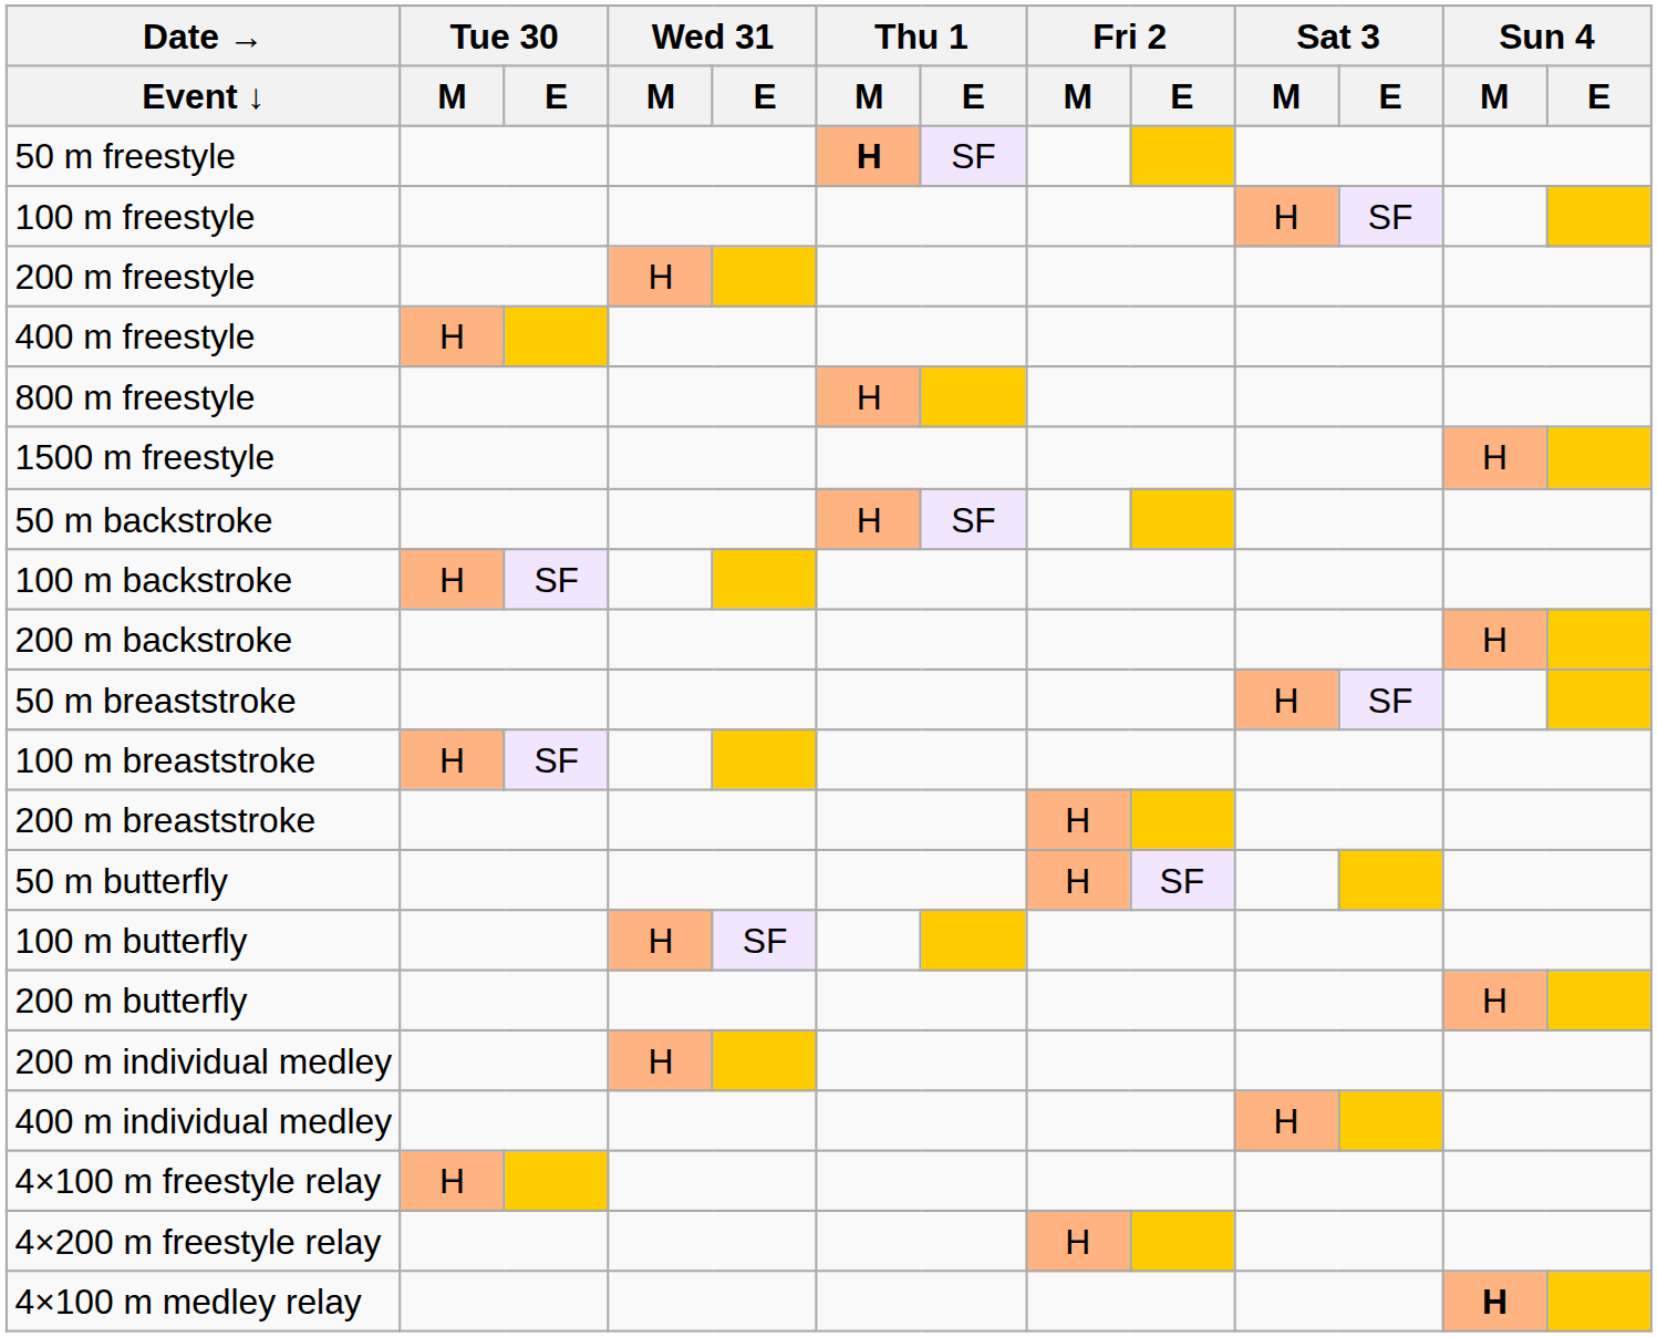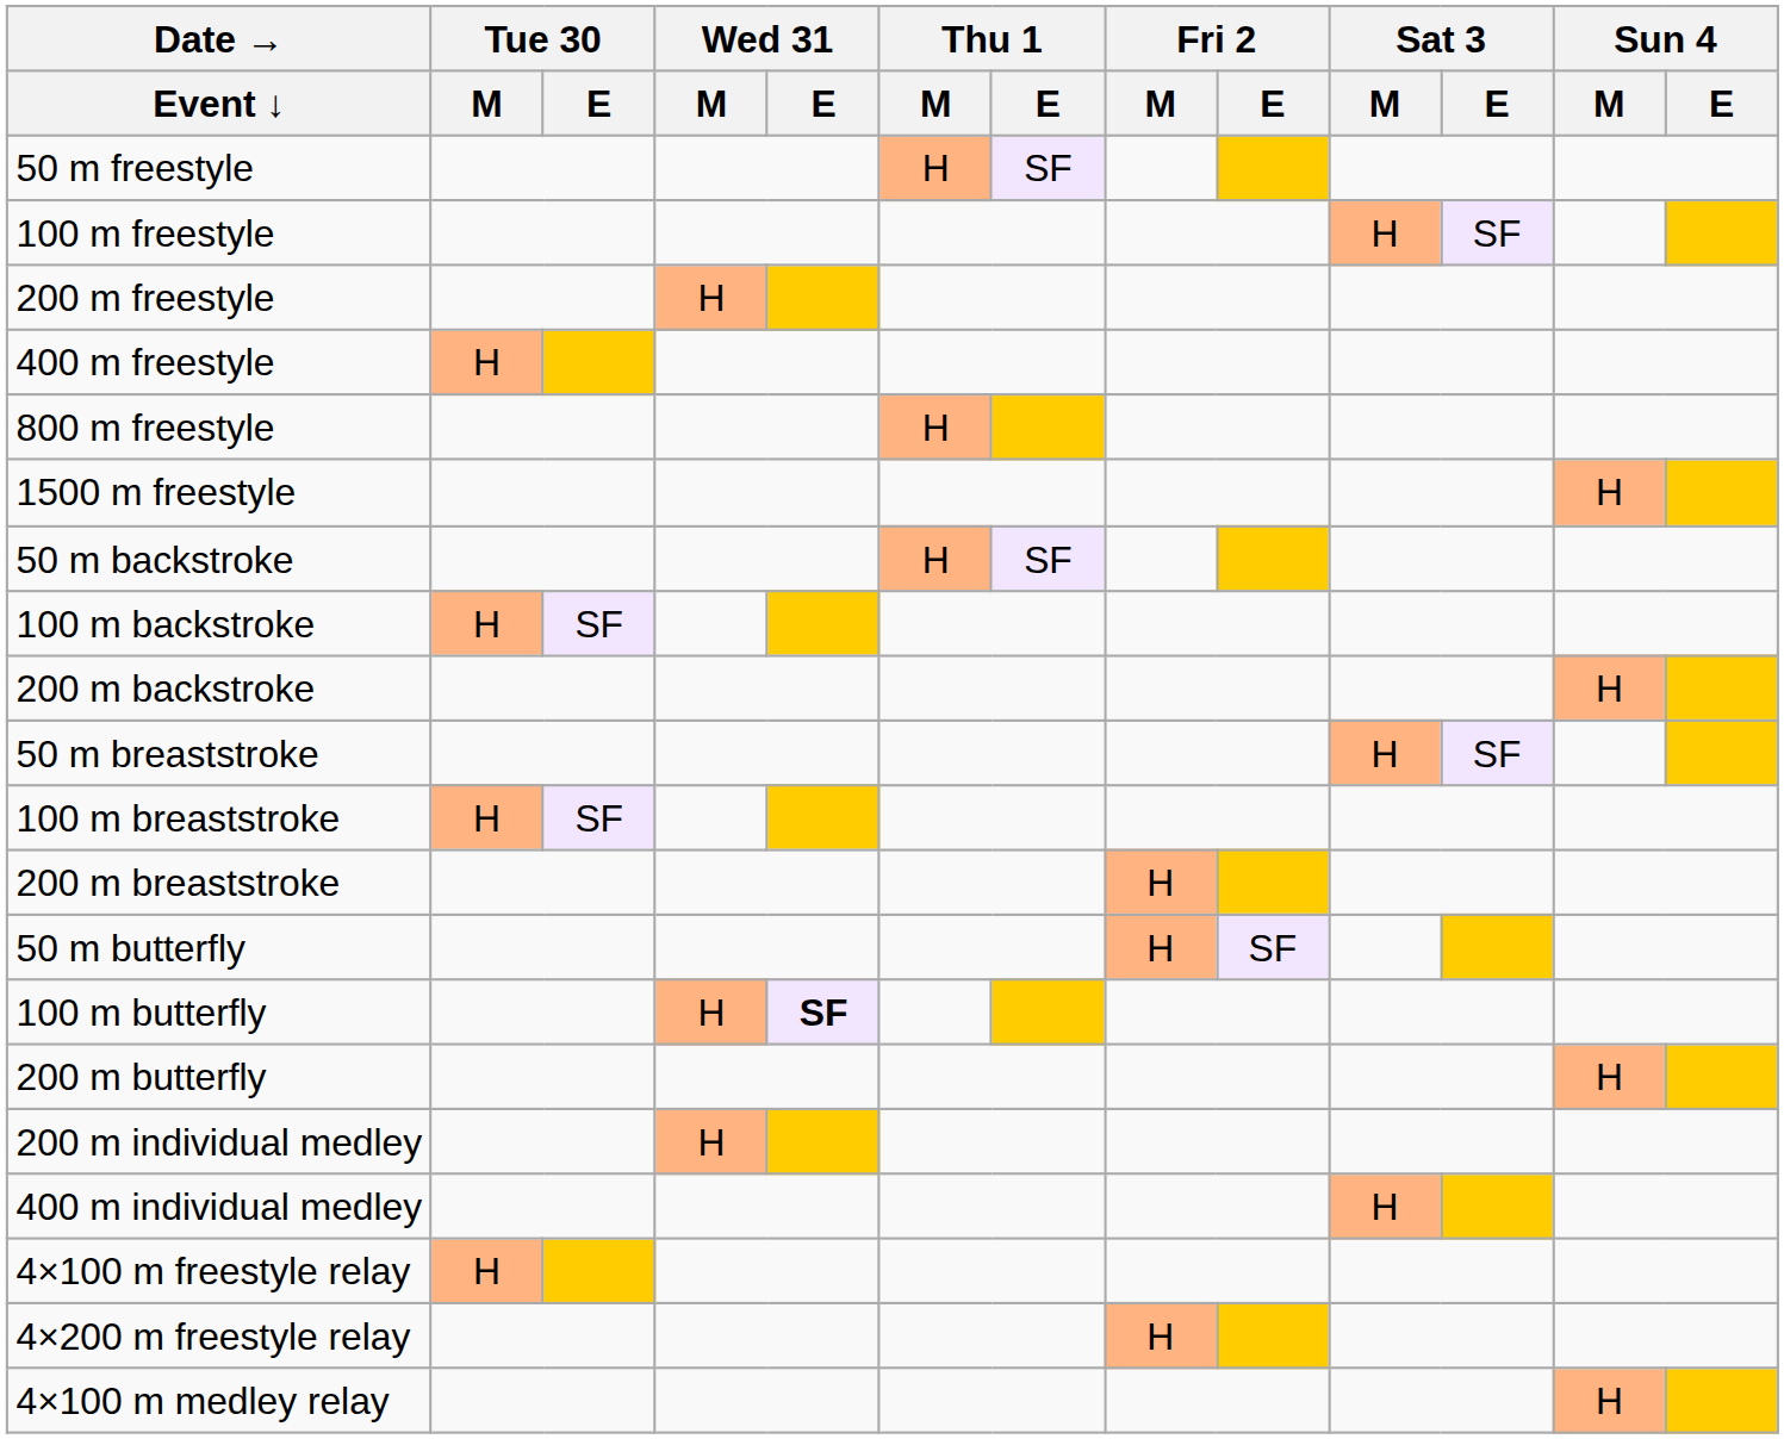50 m freestyle | Thu 1 / M: bold -> normal
100 m butterfly | Wed 31 / E: normal -> bold
4×100 m medley relay | Sun 4 / M: bold -> normal
